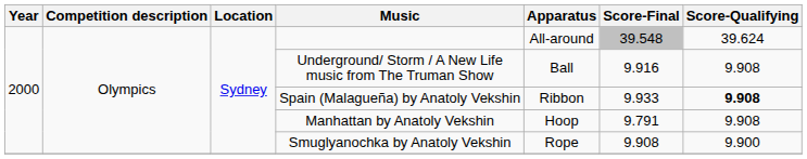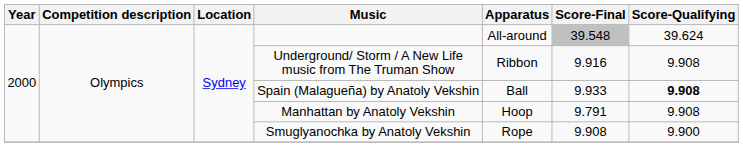Underground/ Storm / A New Life music from The Truman Show | Apparatus: Ball -> Ribbon
Spain (Malagueña) by Anatoly Vekshin | Apparatus: Ribbon -> Ball
